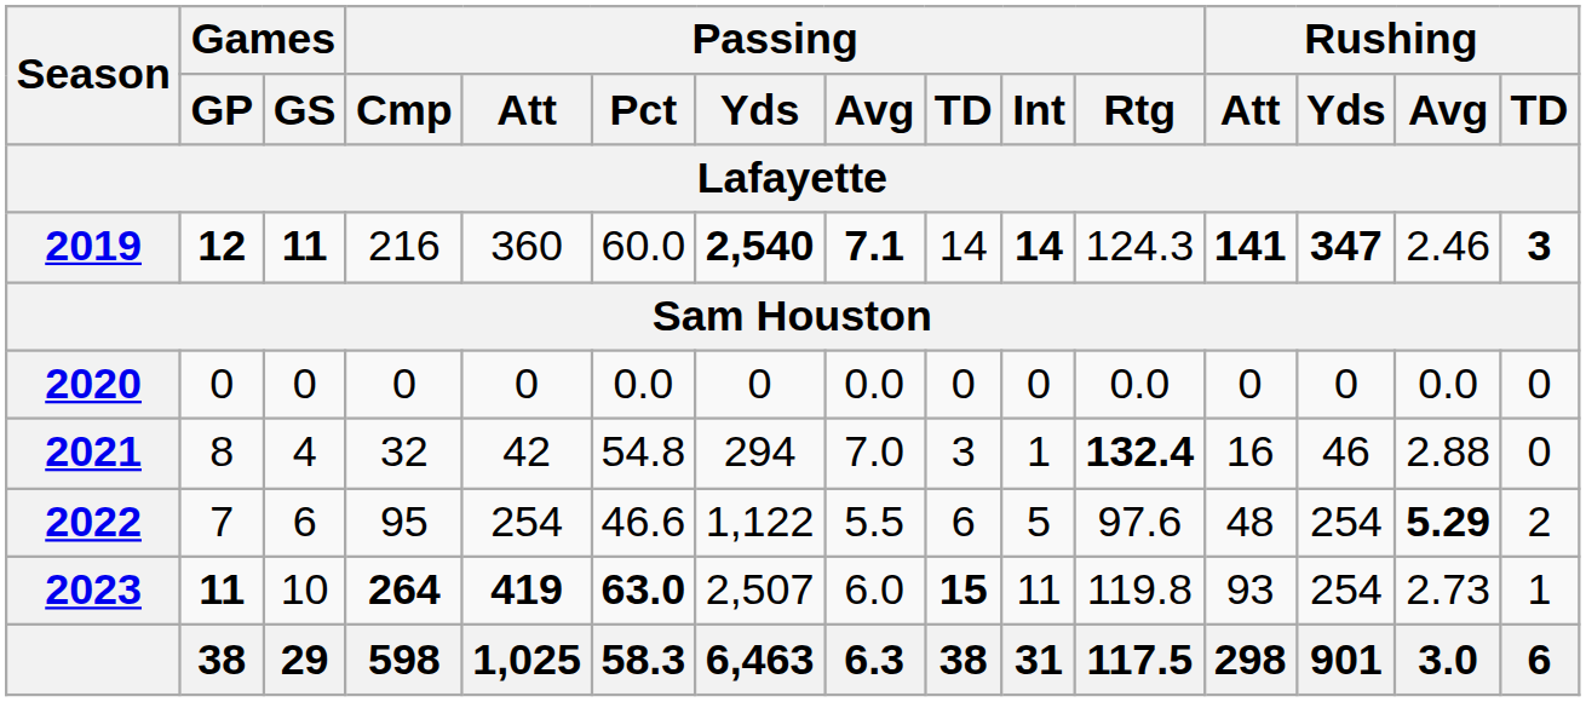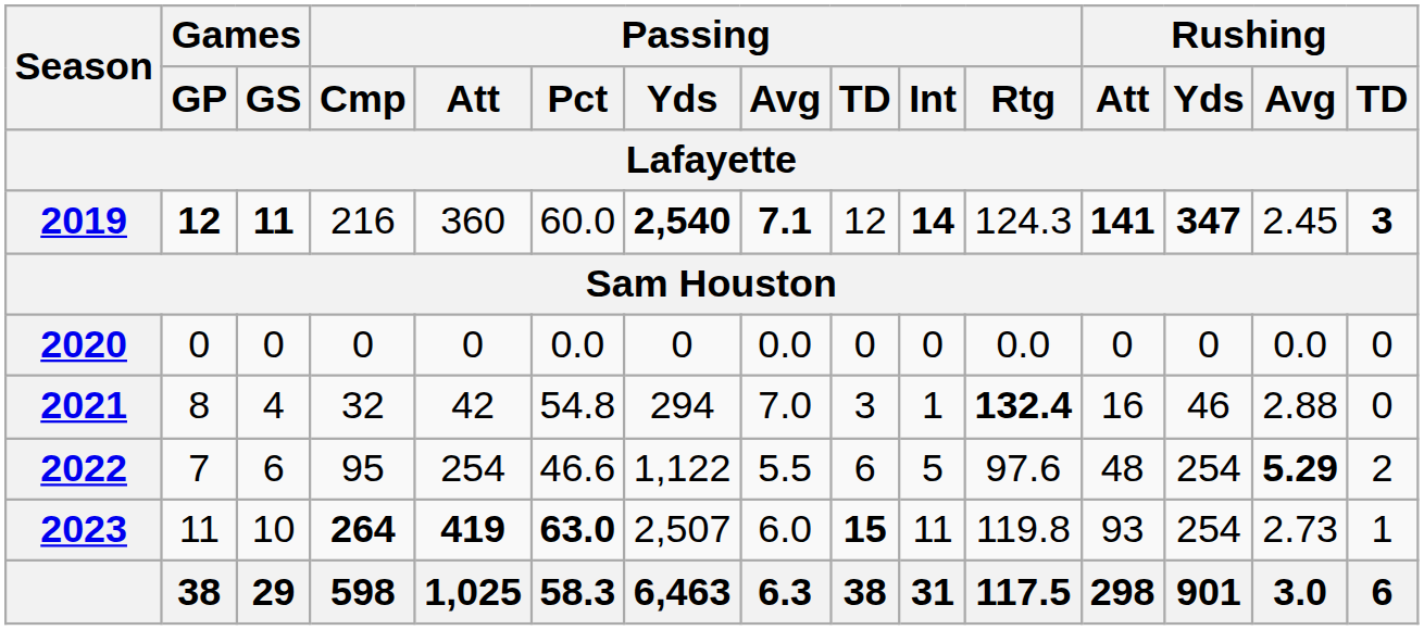2019 | Passing / TD / Lafayette: 14 -> 12
2019 | Rushing / Avg / Lafayette: 2.46 -> 2.45
2023 | Games / GP / Lafayette: bold -> normal
